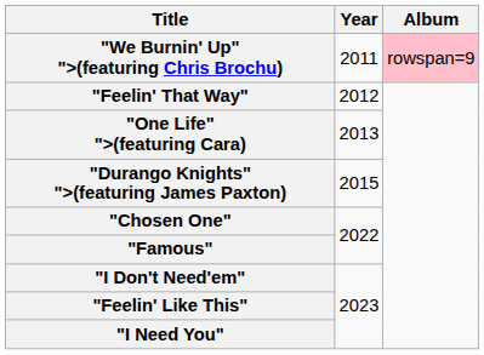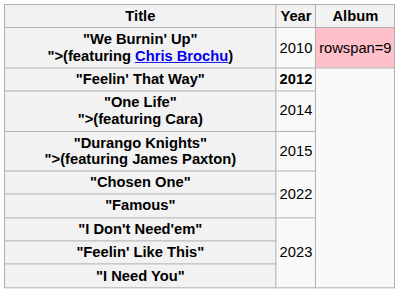"We Burnin' Up" ">(featuring Chris Brochu) | Year: 2011 -> 2010
"Feelin' That Way" | Year: normal -> bold
"One Life" ">(featuring Cara) | Year: 2013 -> 2014
